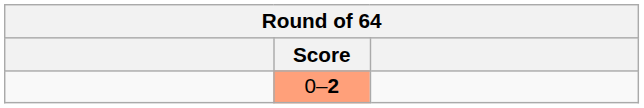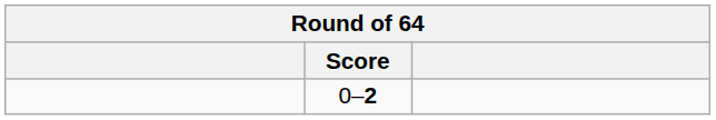row 3 | Score: lightsalmon background -> no background
